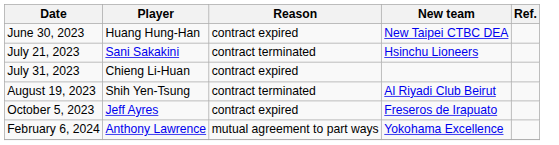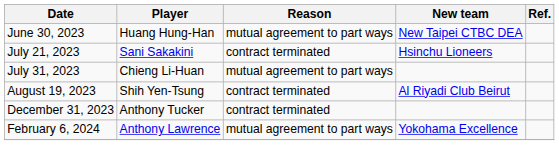June 30, 2023 | Reason: contract expired -> mutual agreement to part ways
July 31, 2023 | Reason: contract expired -> mutual agreement to part ways
- row: October 5, 2023 | Jeff Ayres | contract expired | Freseros de Irapuato
+ row: December 31, 2023 | Anthony Tucker | contract terminated
